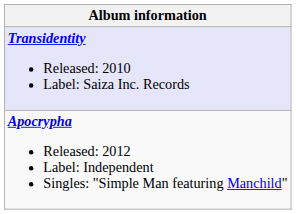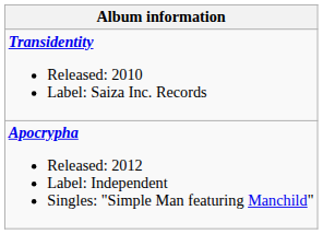row 2 | column 1: lavender background -> no background
